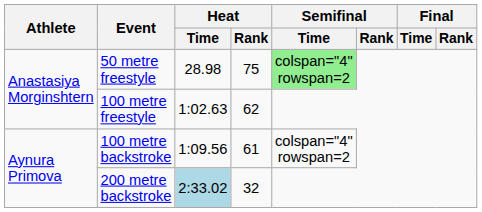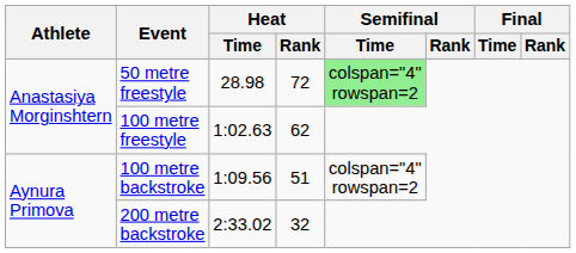50 metre freestyle | Heat / Rank: 75 -> 72
100 metre backstroke | Heat / Rank: 61 -> 51
200 metre backstroke | Heat / Time: lightblue background -> no background
